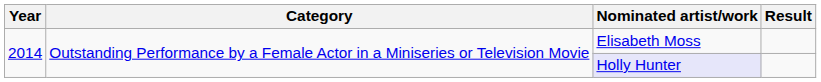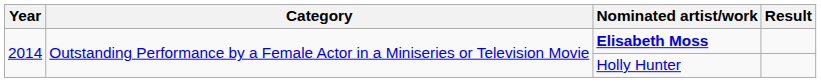Elisabeth Moss | Nominated artist/work: normal -> bold
Holly Hunter | Nominated artist/work: lavender background -> no background
